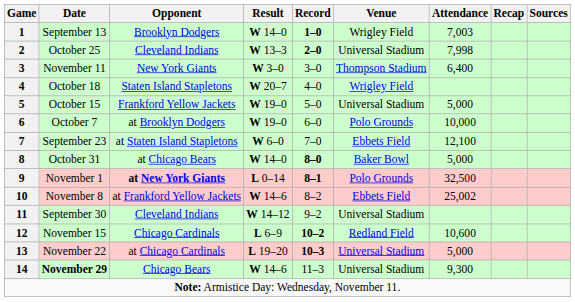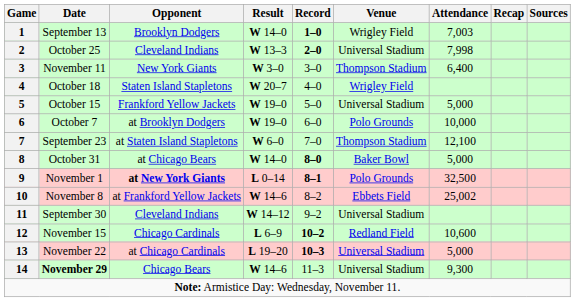7 | Venue: Ebbets Field -> Thompson Stadium
